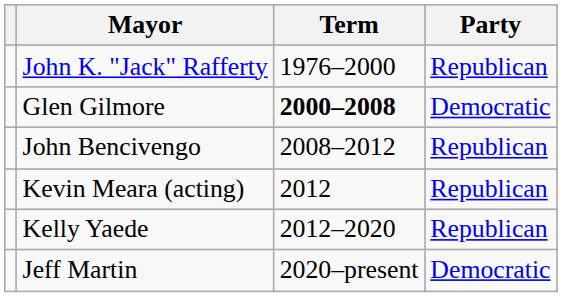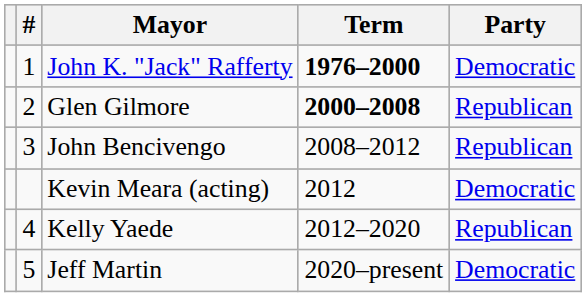+ column: # | 1 | 2 | 3 | 4 | 5
John K. "Jack" Rafferty | Term: normal -> bold
John K. "Jack" Rafferty | Party: Republican -> Democratic
Glen Gilmore | Party: Democratic -> Republican
Kevin Meara (acting) | Party: Republican -> Democratic
